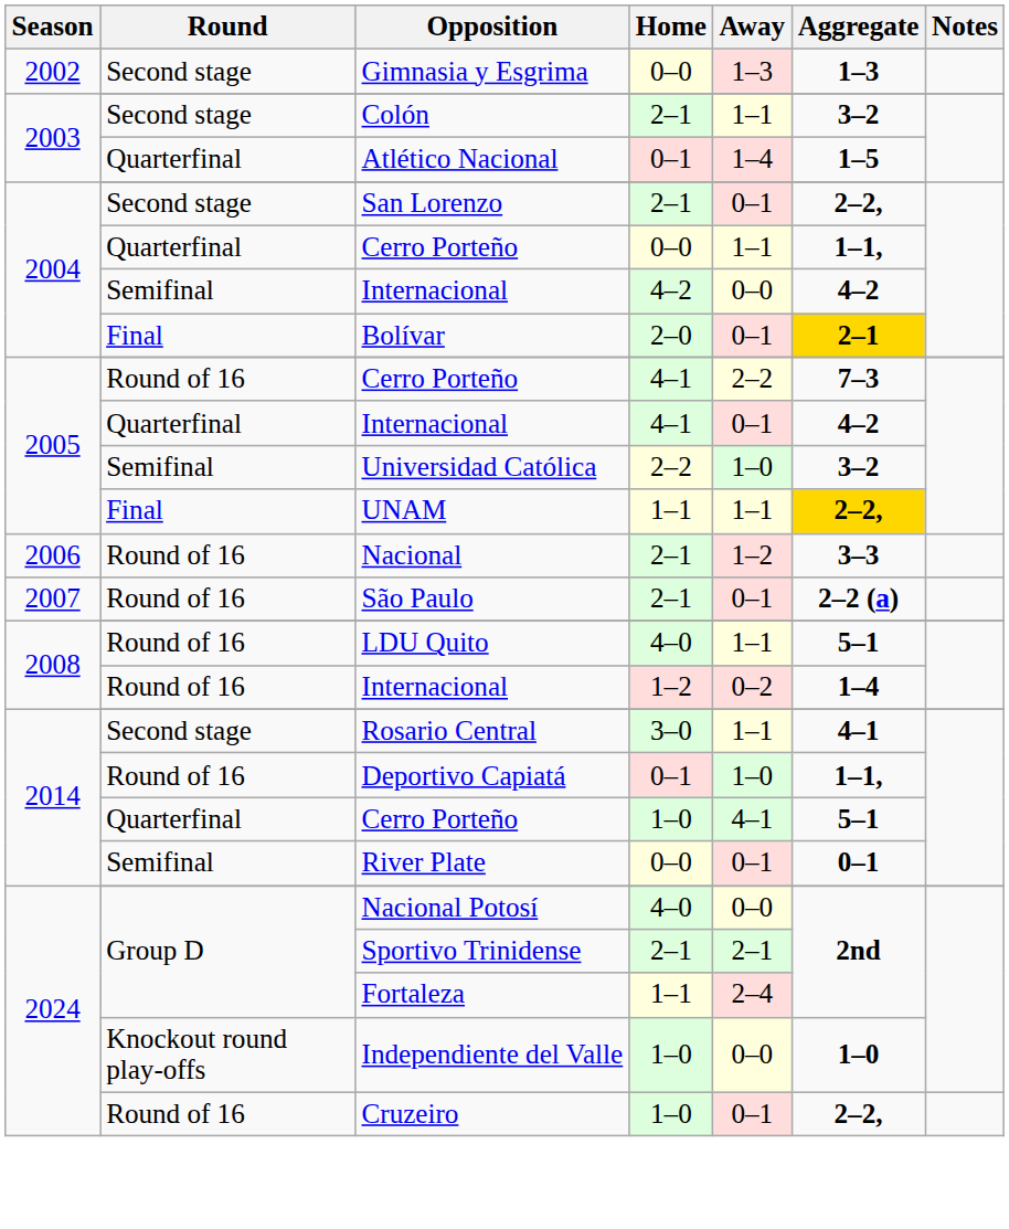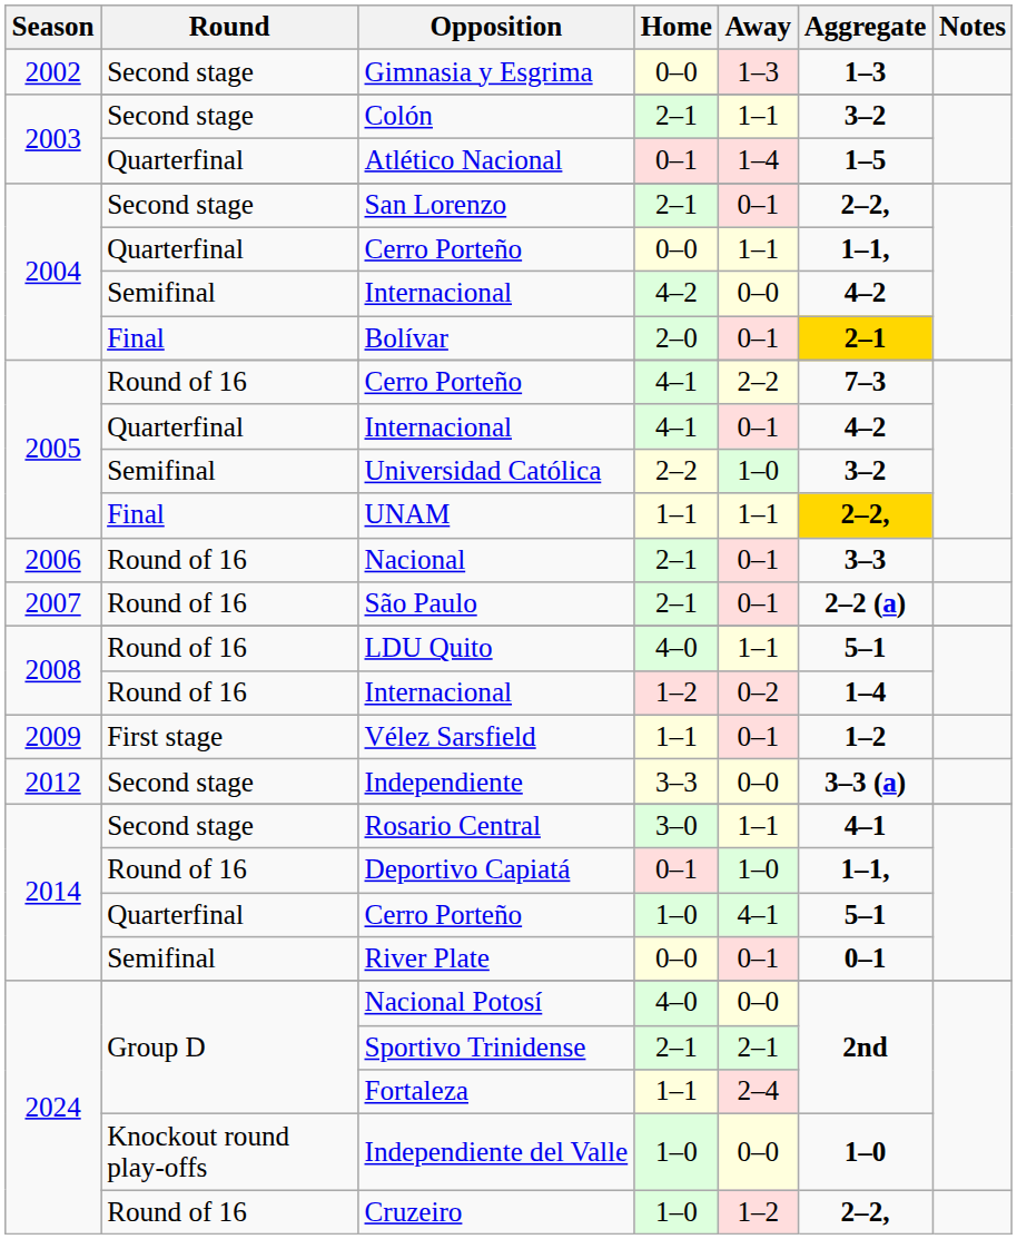Nacional | Away: 1–2 -> 0–1
+ row: 2009 | First stage | Vélez Sarsfield | 1–1 | 0–1 | 1–2
+ row: 2012 | Second stage | Independiente | 3–3 | 0–0 | 3–3 (a)
Cruzeiro | Away: 0–1 -> 1–2
